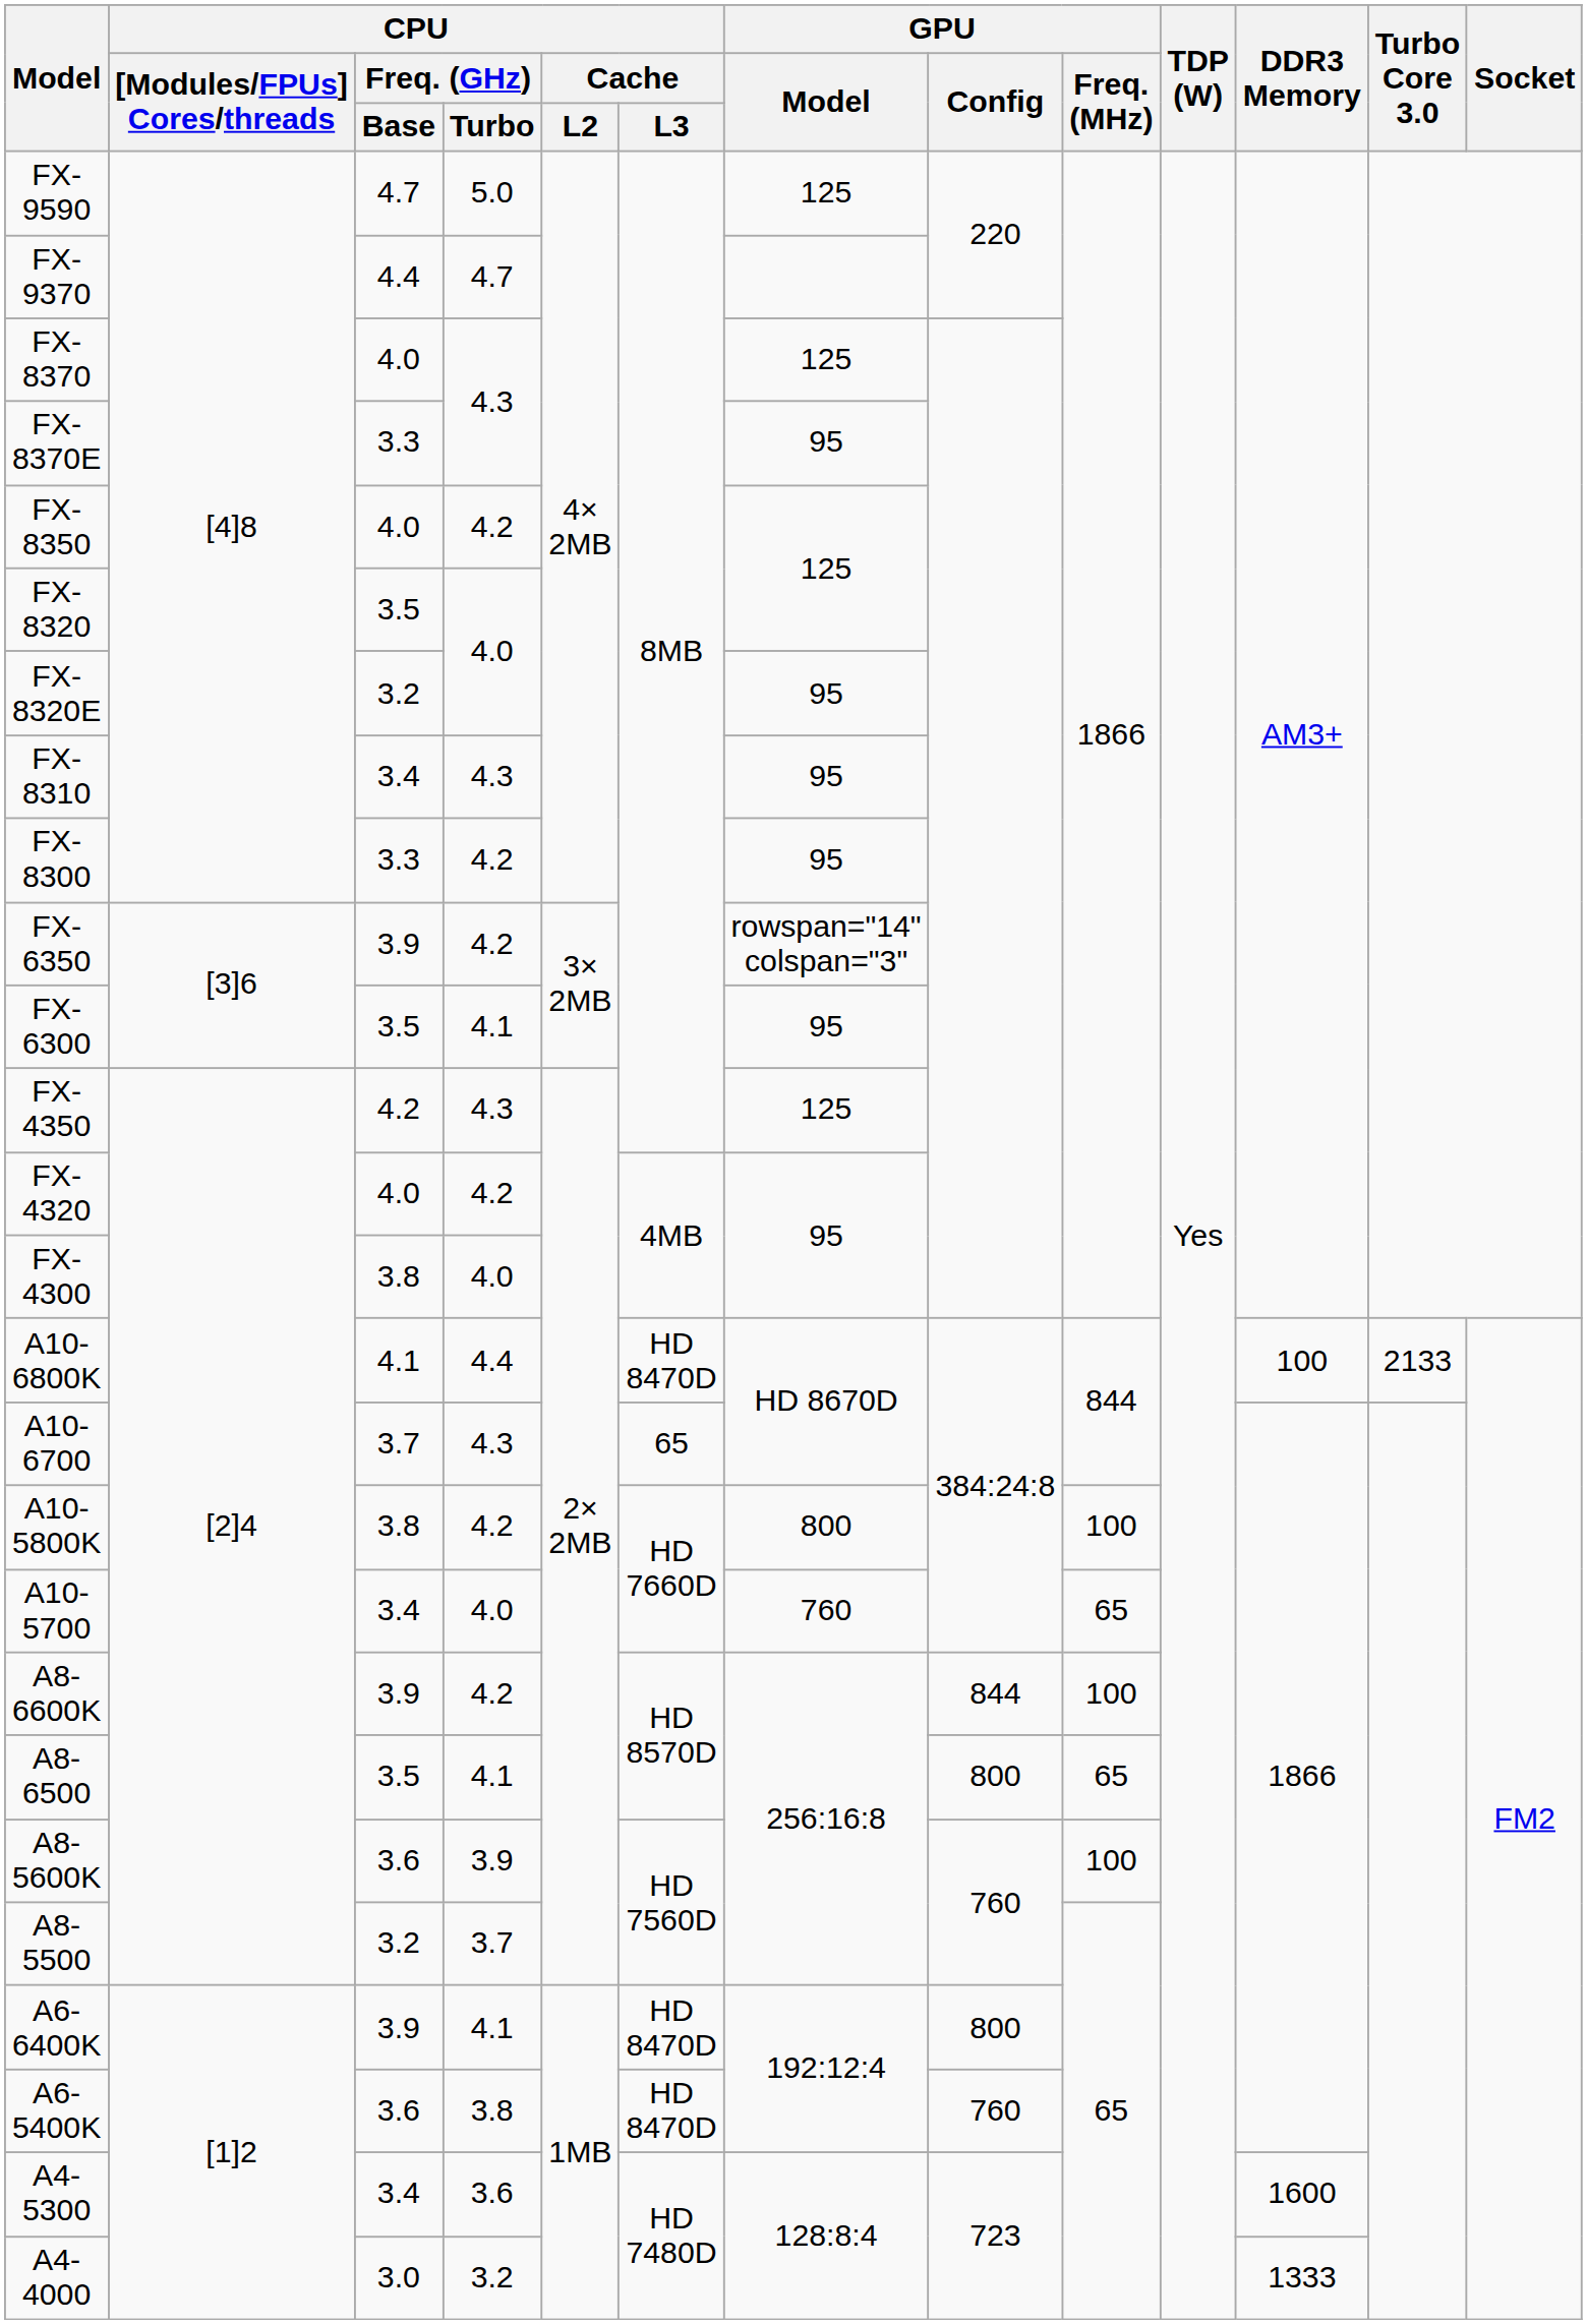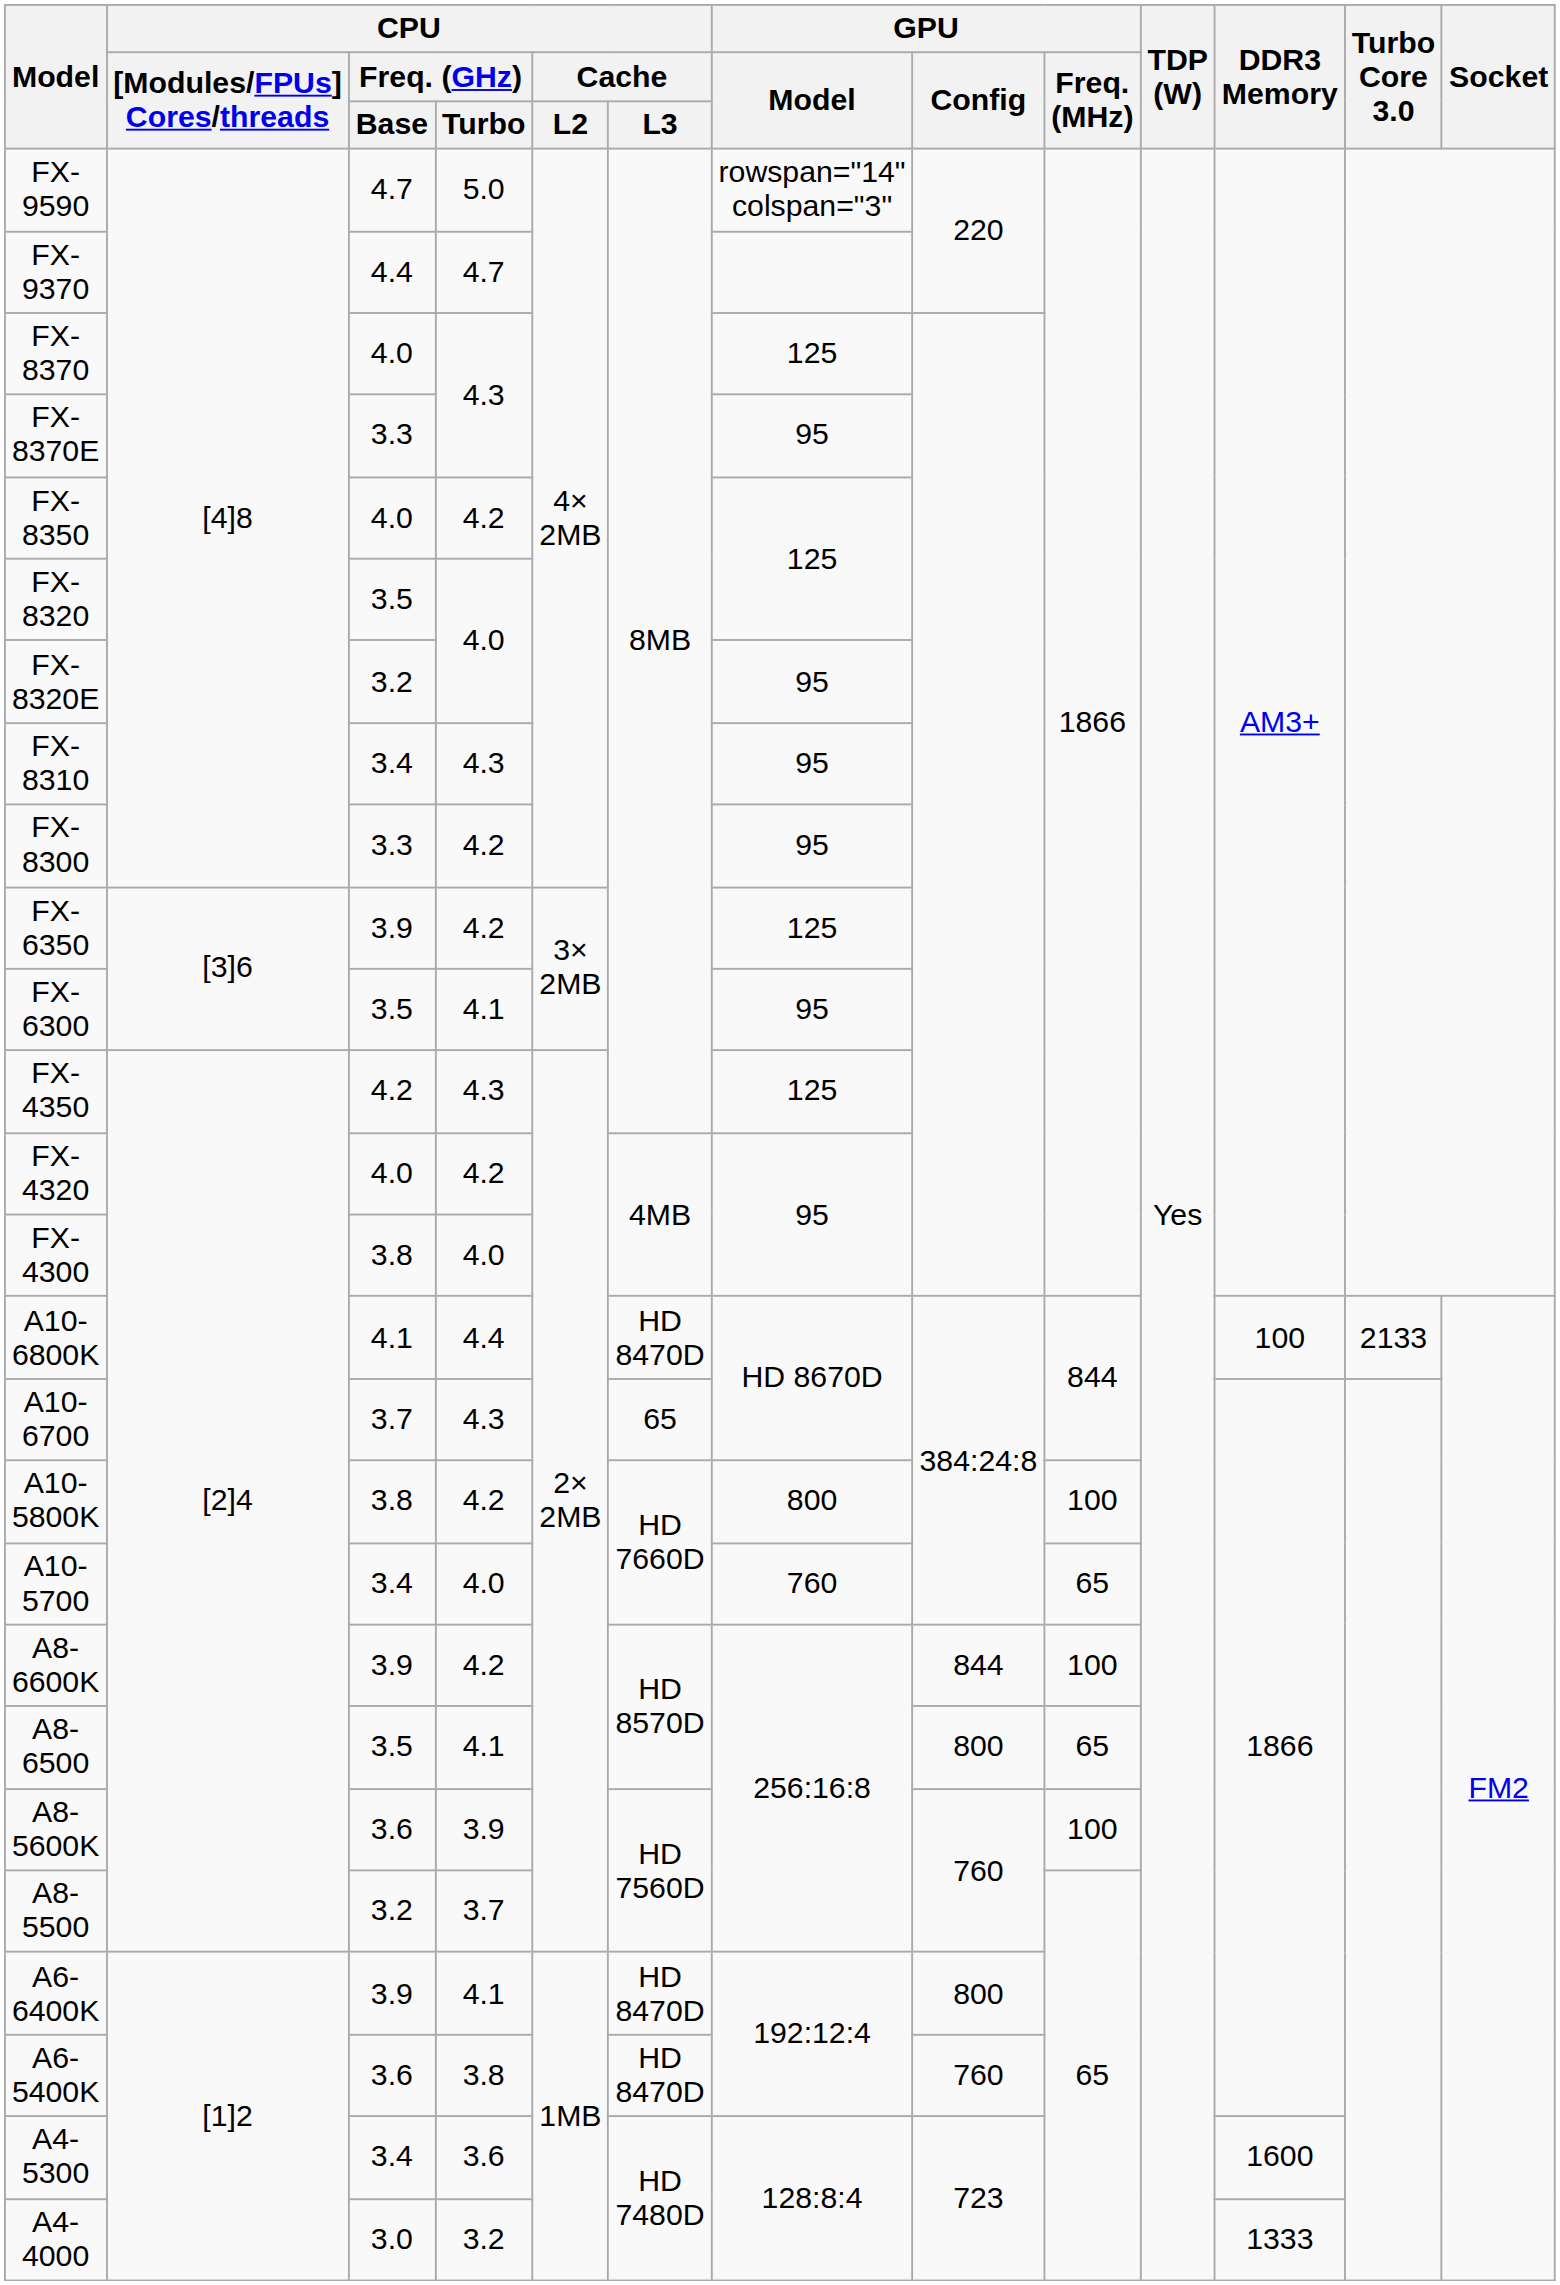FX-9590 | GPU / Model: 125 -> rowspan="14" colspan="3"
FX-6350 | GPU / Model: rowspan="14" colspan="3" -> 125
